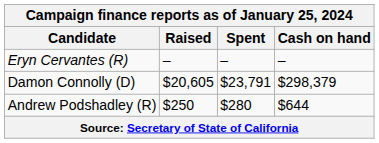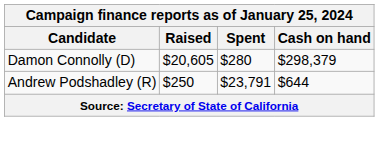- row: Eryn Cervantes (R) | – | – | –
Damon Connolly (D) | Spent: $23,791 -> $280
Andrew Podshadley (R) | Spent: $280 -> $23,791
